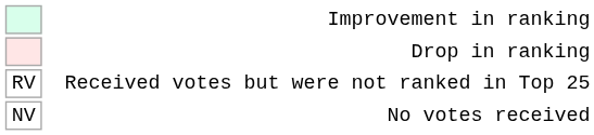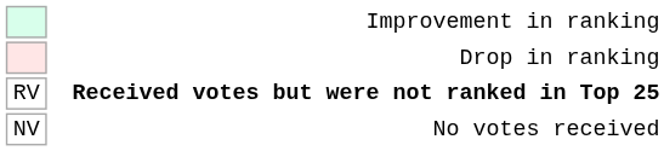RV | column 2: normal -> bold
